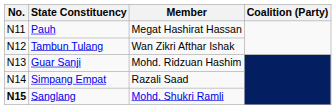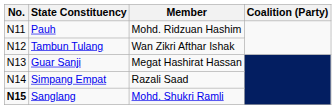Pauh | Member: Megat Hashirat Hassan -> Mohd. Ridzuan Hashim
Guar Sanji | Member: Mohd. Ridzuan Hashim -> Megat Hashirat Hassan
